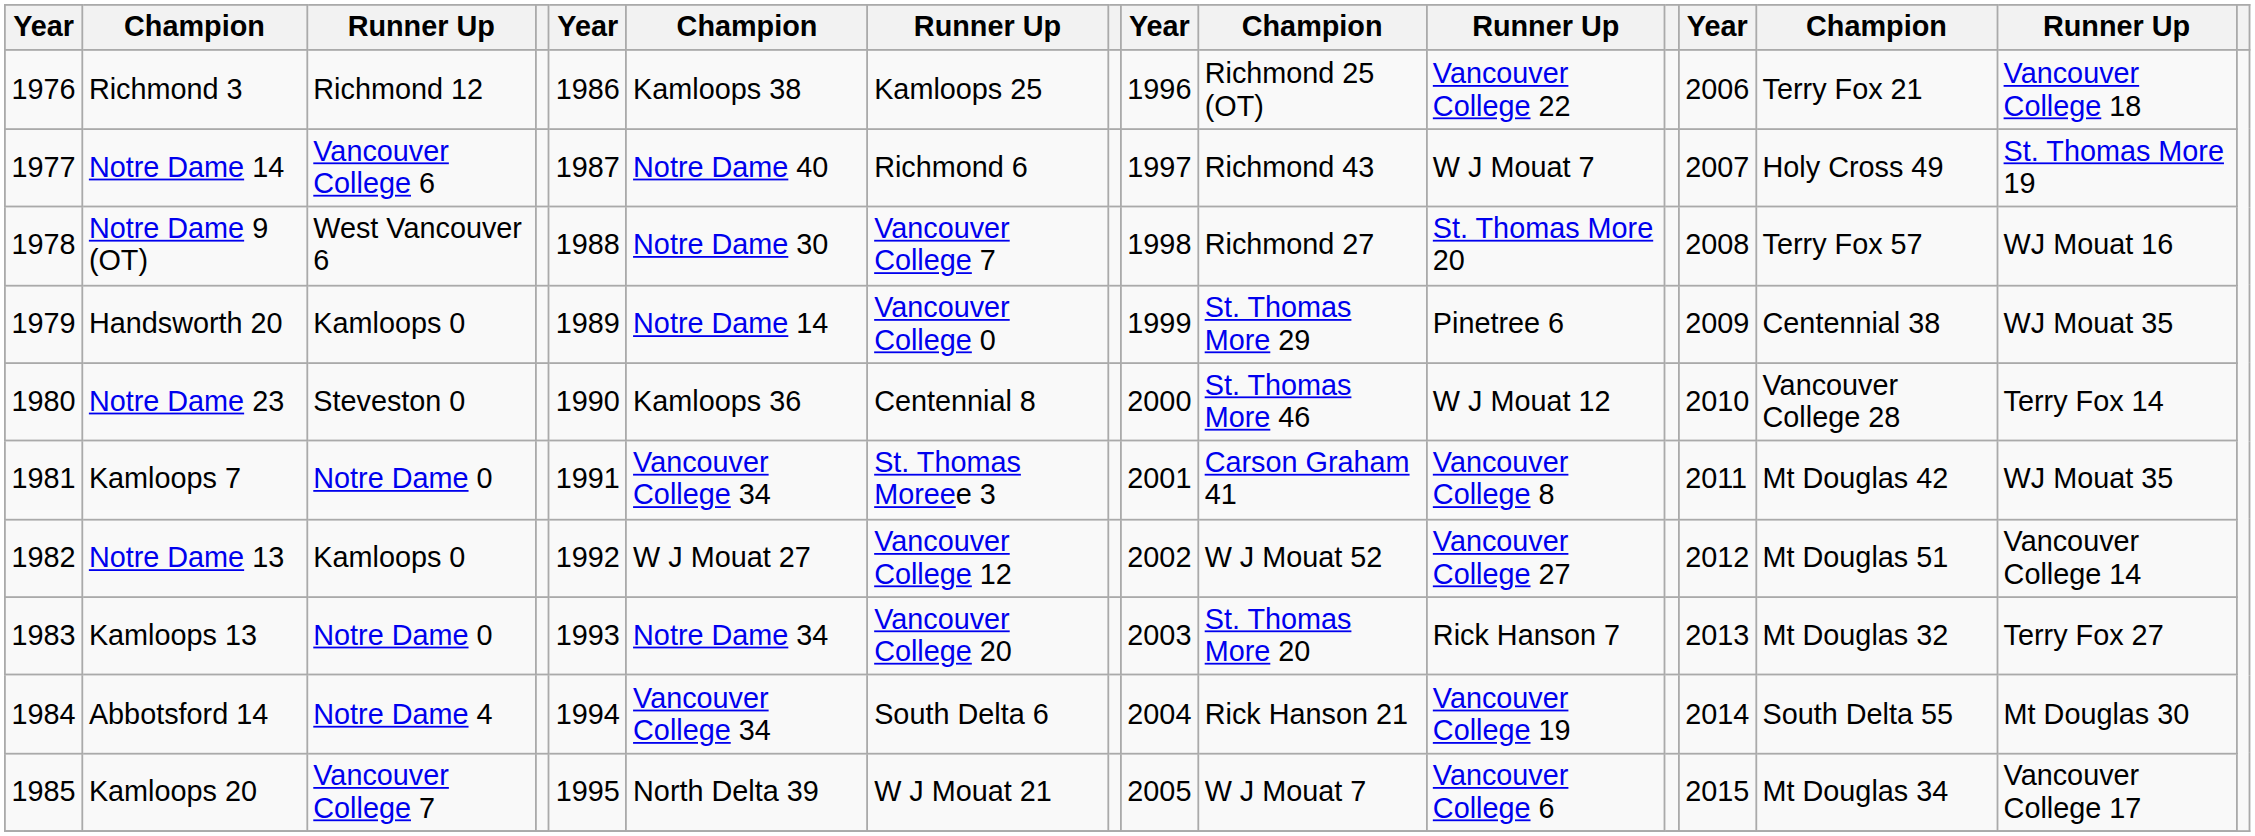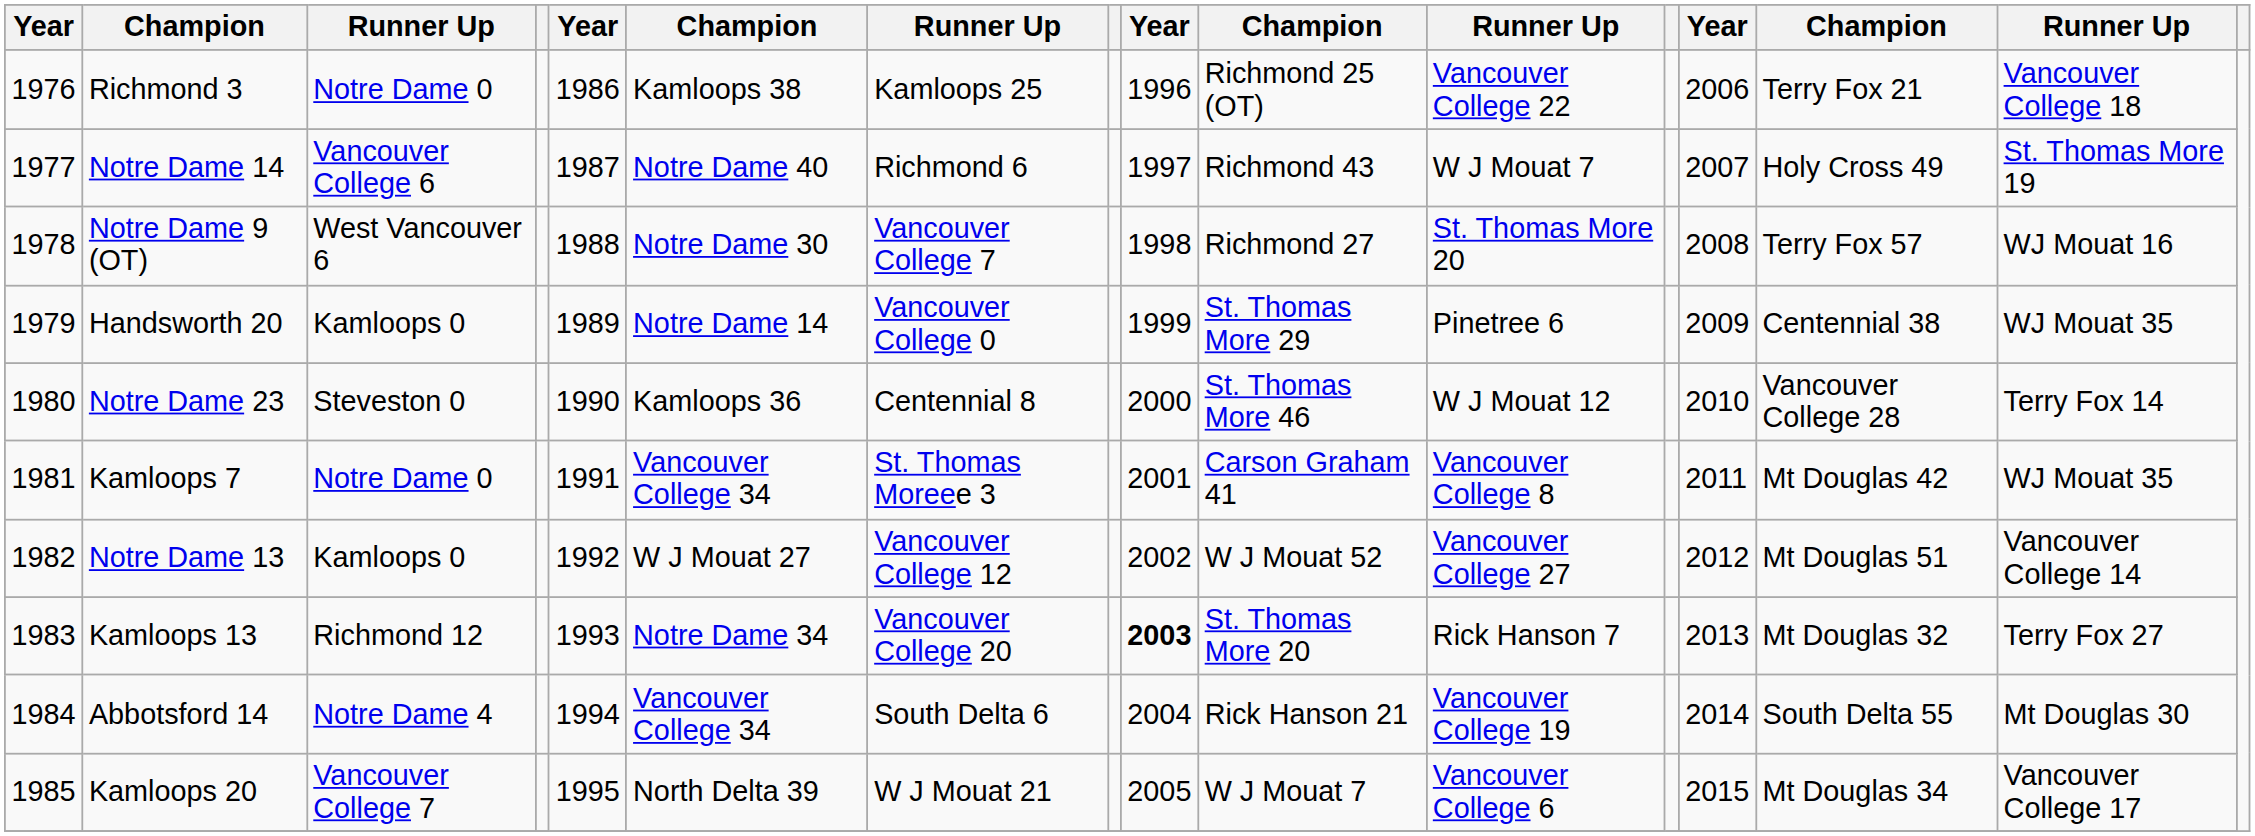Richmond 3 | column 3: Richmond 12 -> Notre Dame 0
Kamloops 13 | column 3: Notre Dame 0 -> Richmond 12
Kamloops 13 | column 9: normal -> bold
